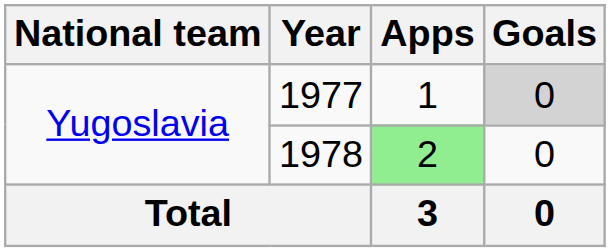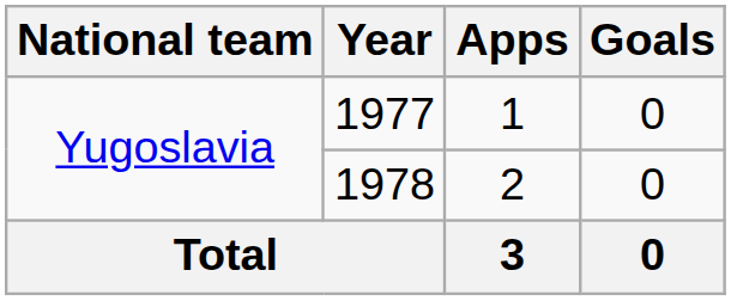1977 | Goals: lightgrey background -> no background
1978 | Apps: lightgreen background -> no background
